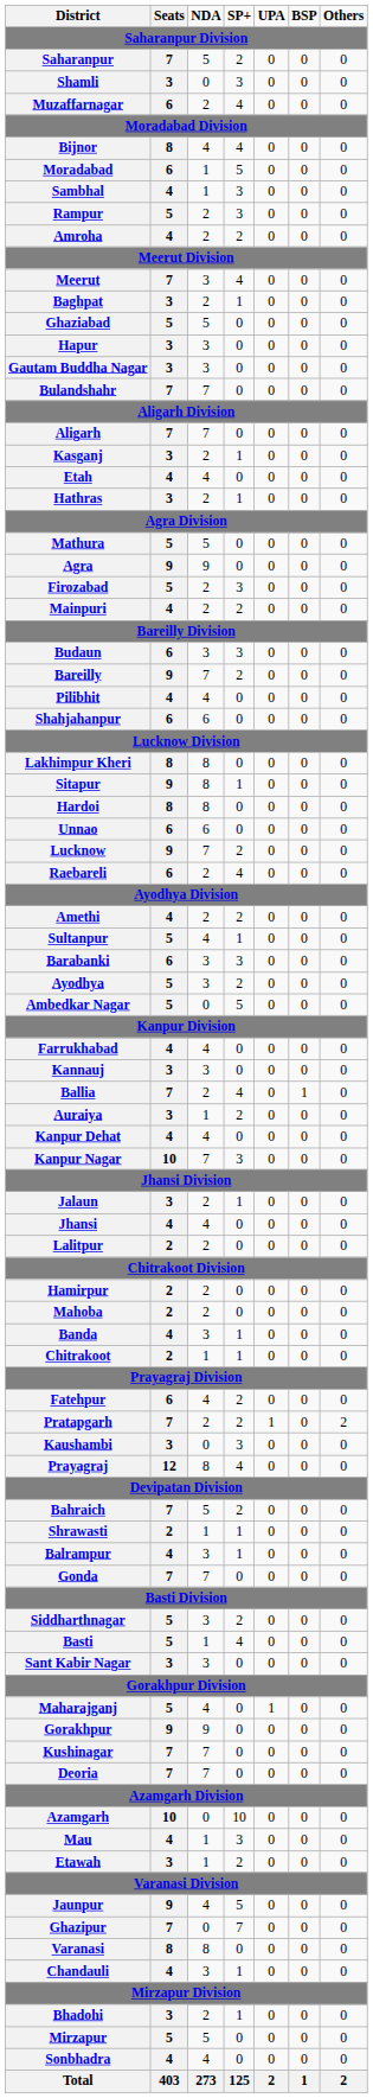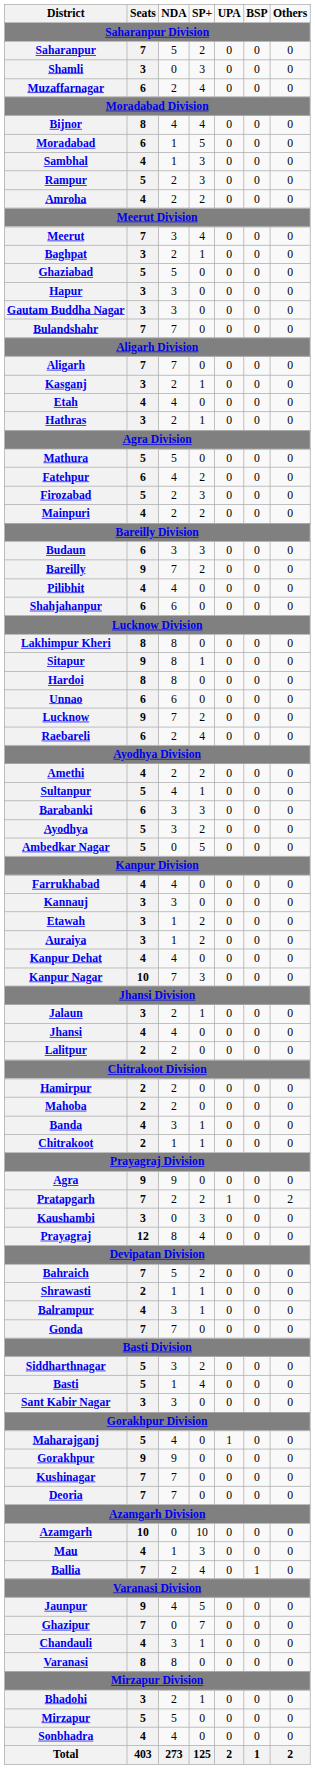rows swapped: Agra <-> Fatehpur
rows swapped: Etawah <-> Ballia
rows swapped: Chandauli <-> Varanasi
